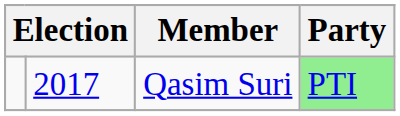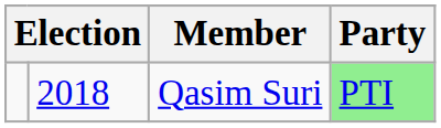Qasim Suri | column 2: 2017 -> 2018
